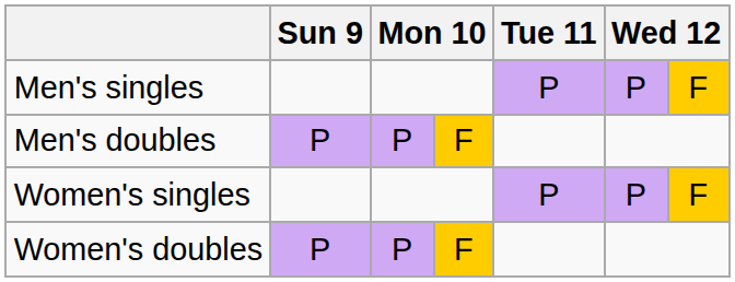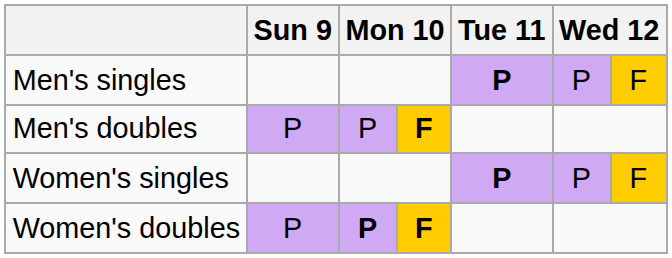Men's singles | Tue 11: normal -> bold
Men's doubles | column 4: normal -> bold
Women's singles | Tue 11: normal -> bold
Women's doubles | column 3: normal -> bold
Women's doubles | column 4: normal -> bold
